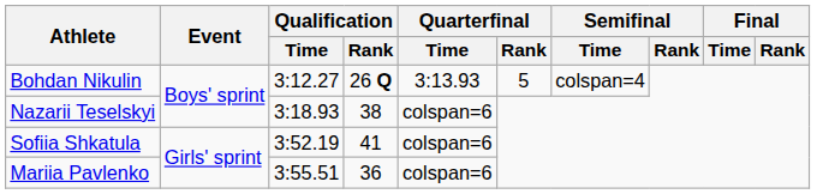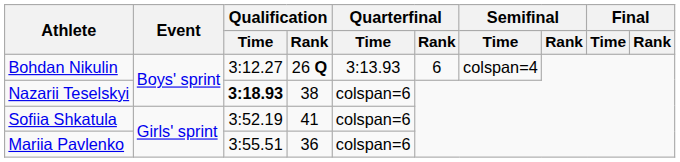Bohdan Nikulin | Quarterfinal / Rank: 5 -> 6
Nazarii Teselskyi | Qualification / Time: normal -> bold
